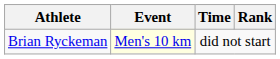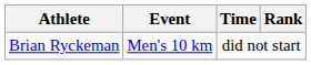Brian Ryckeman | Event: lightyellow background -> no background
